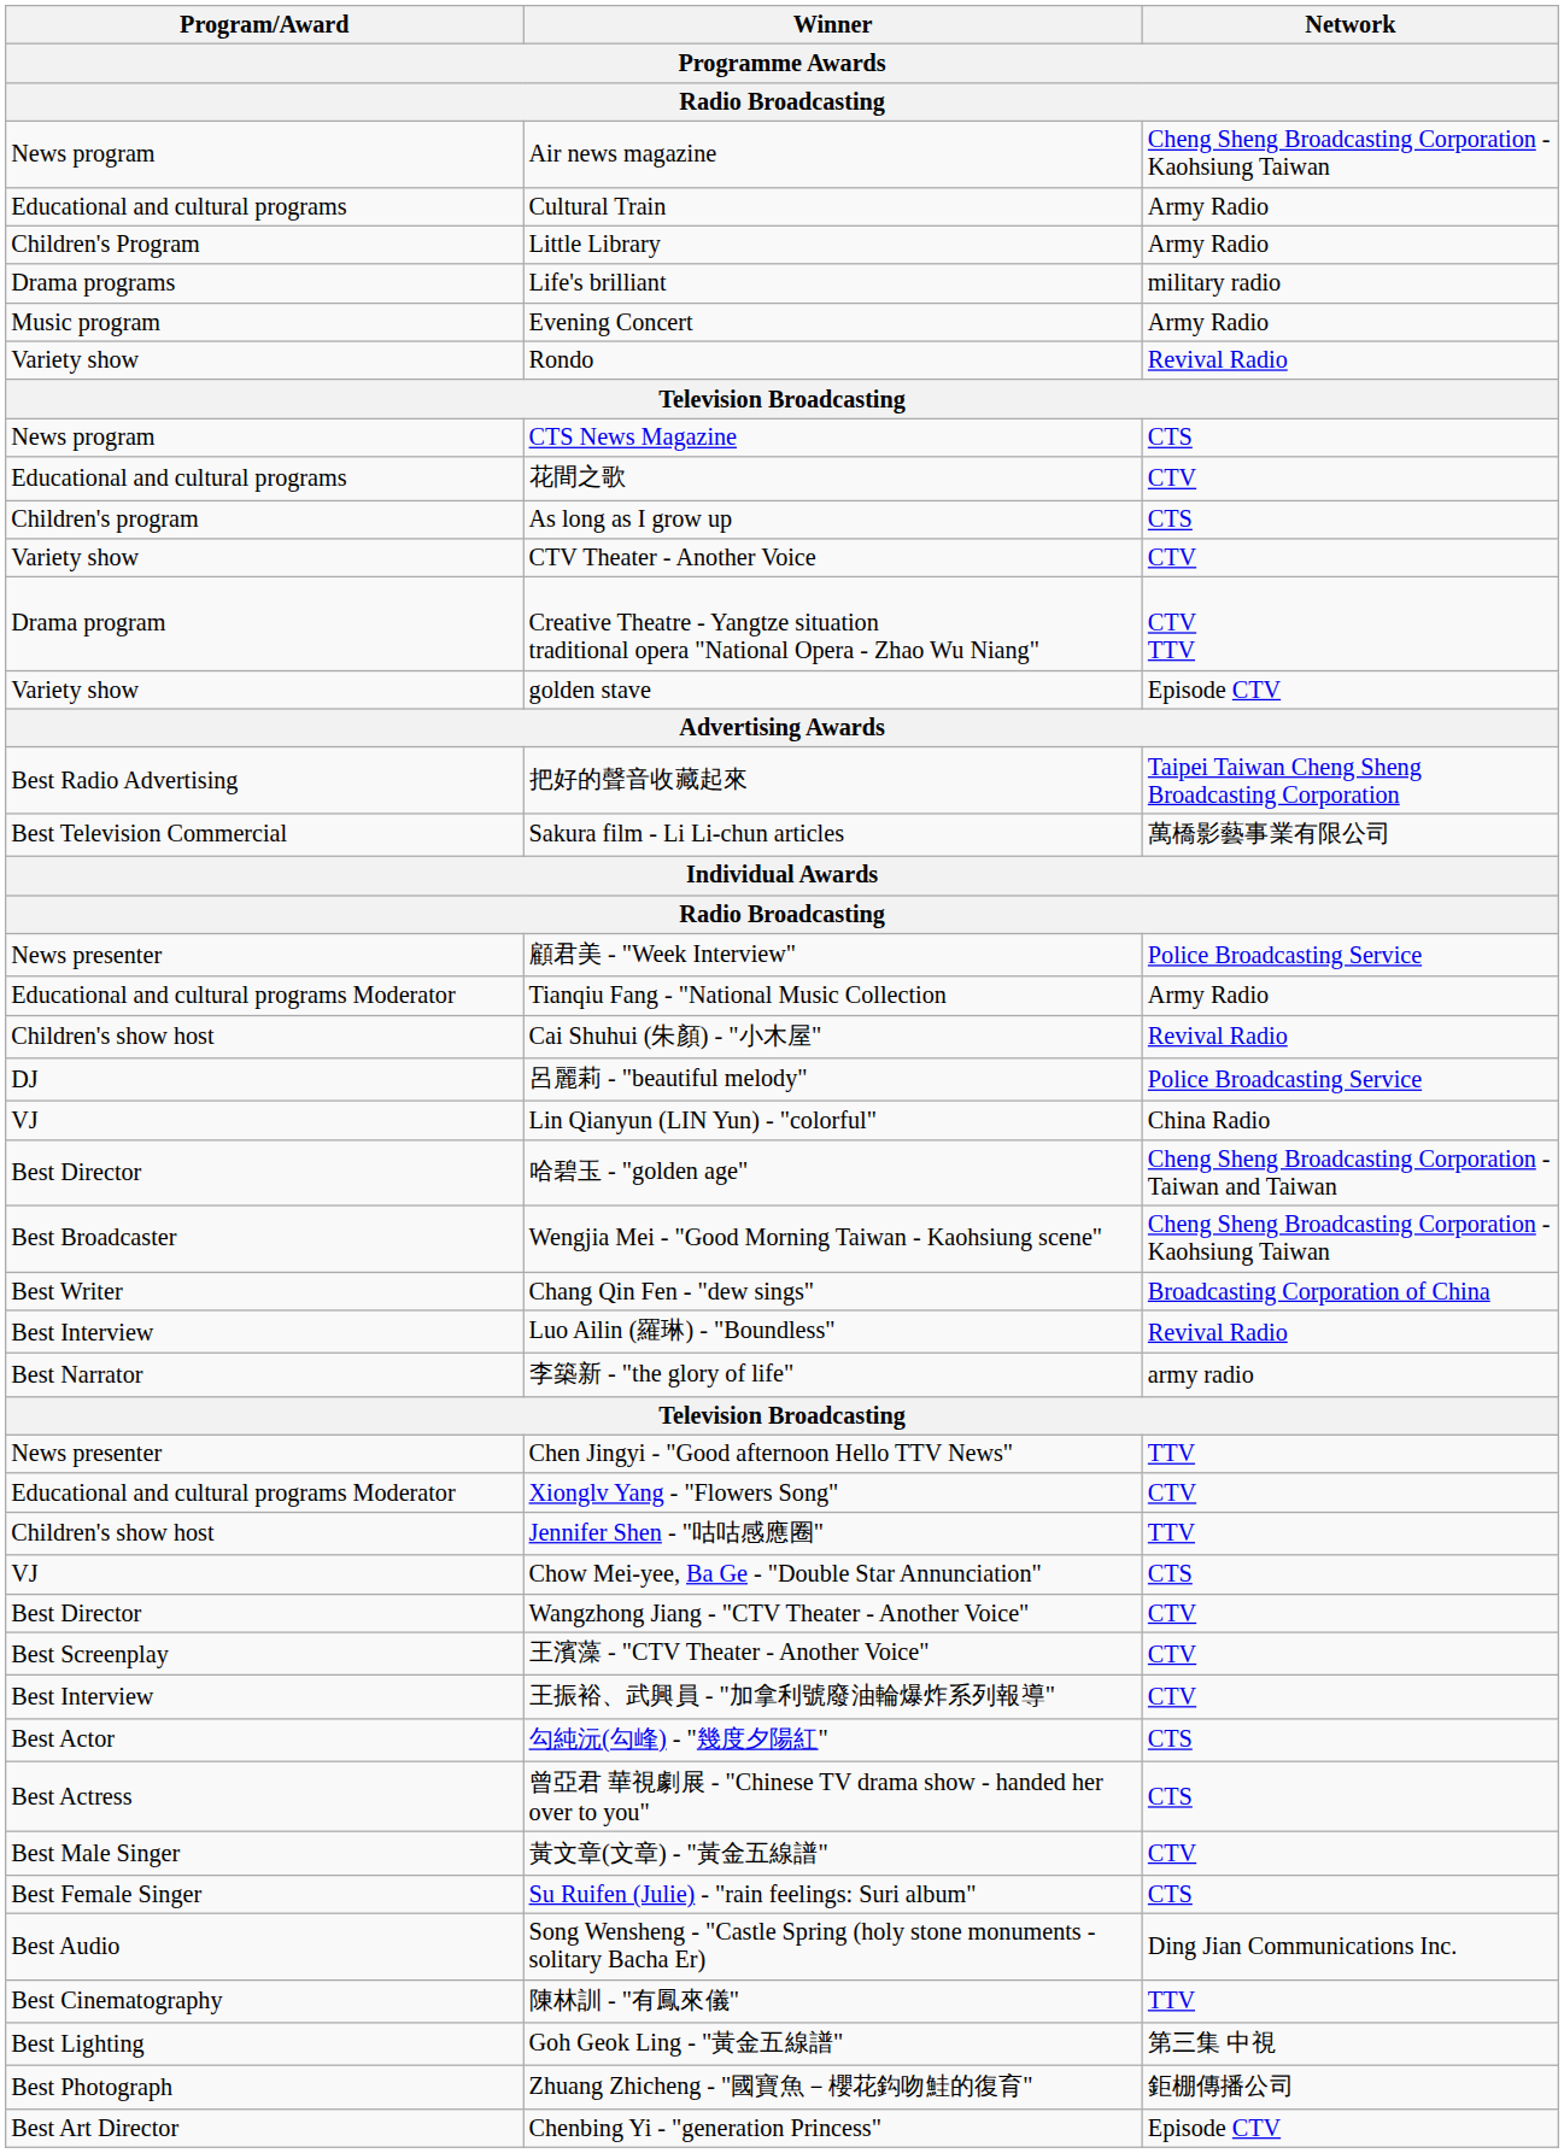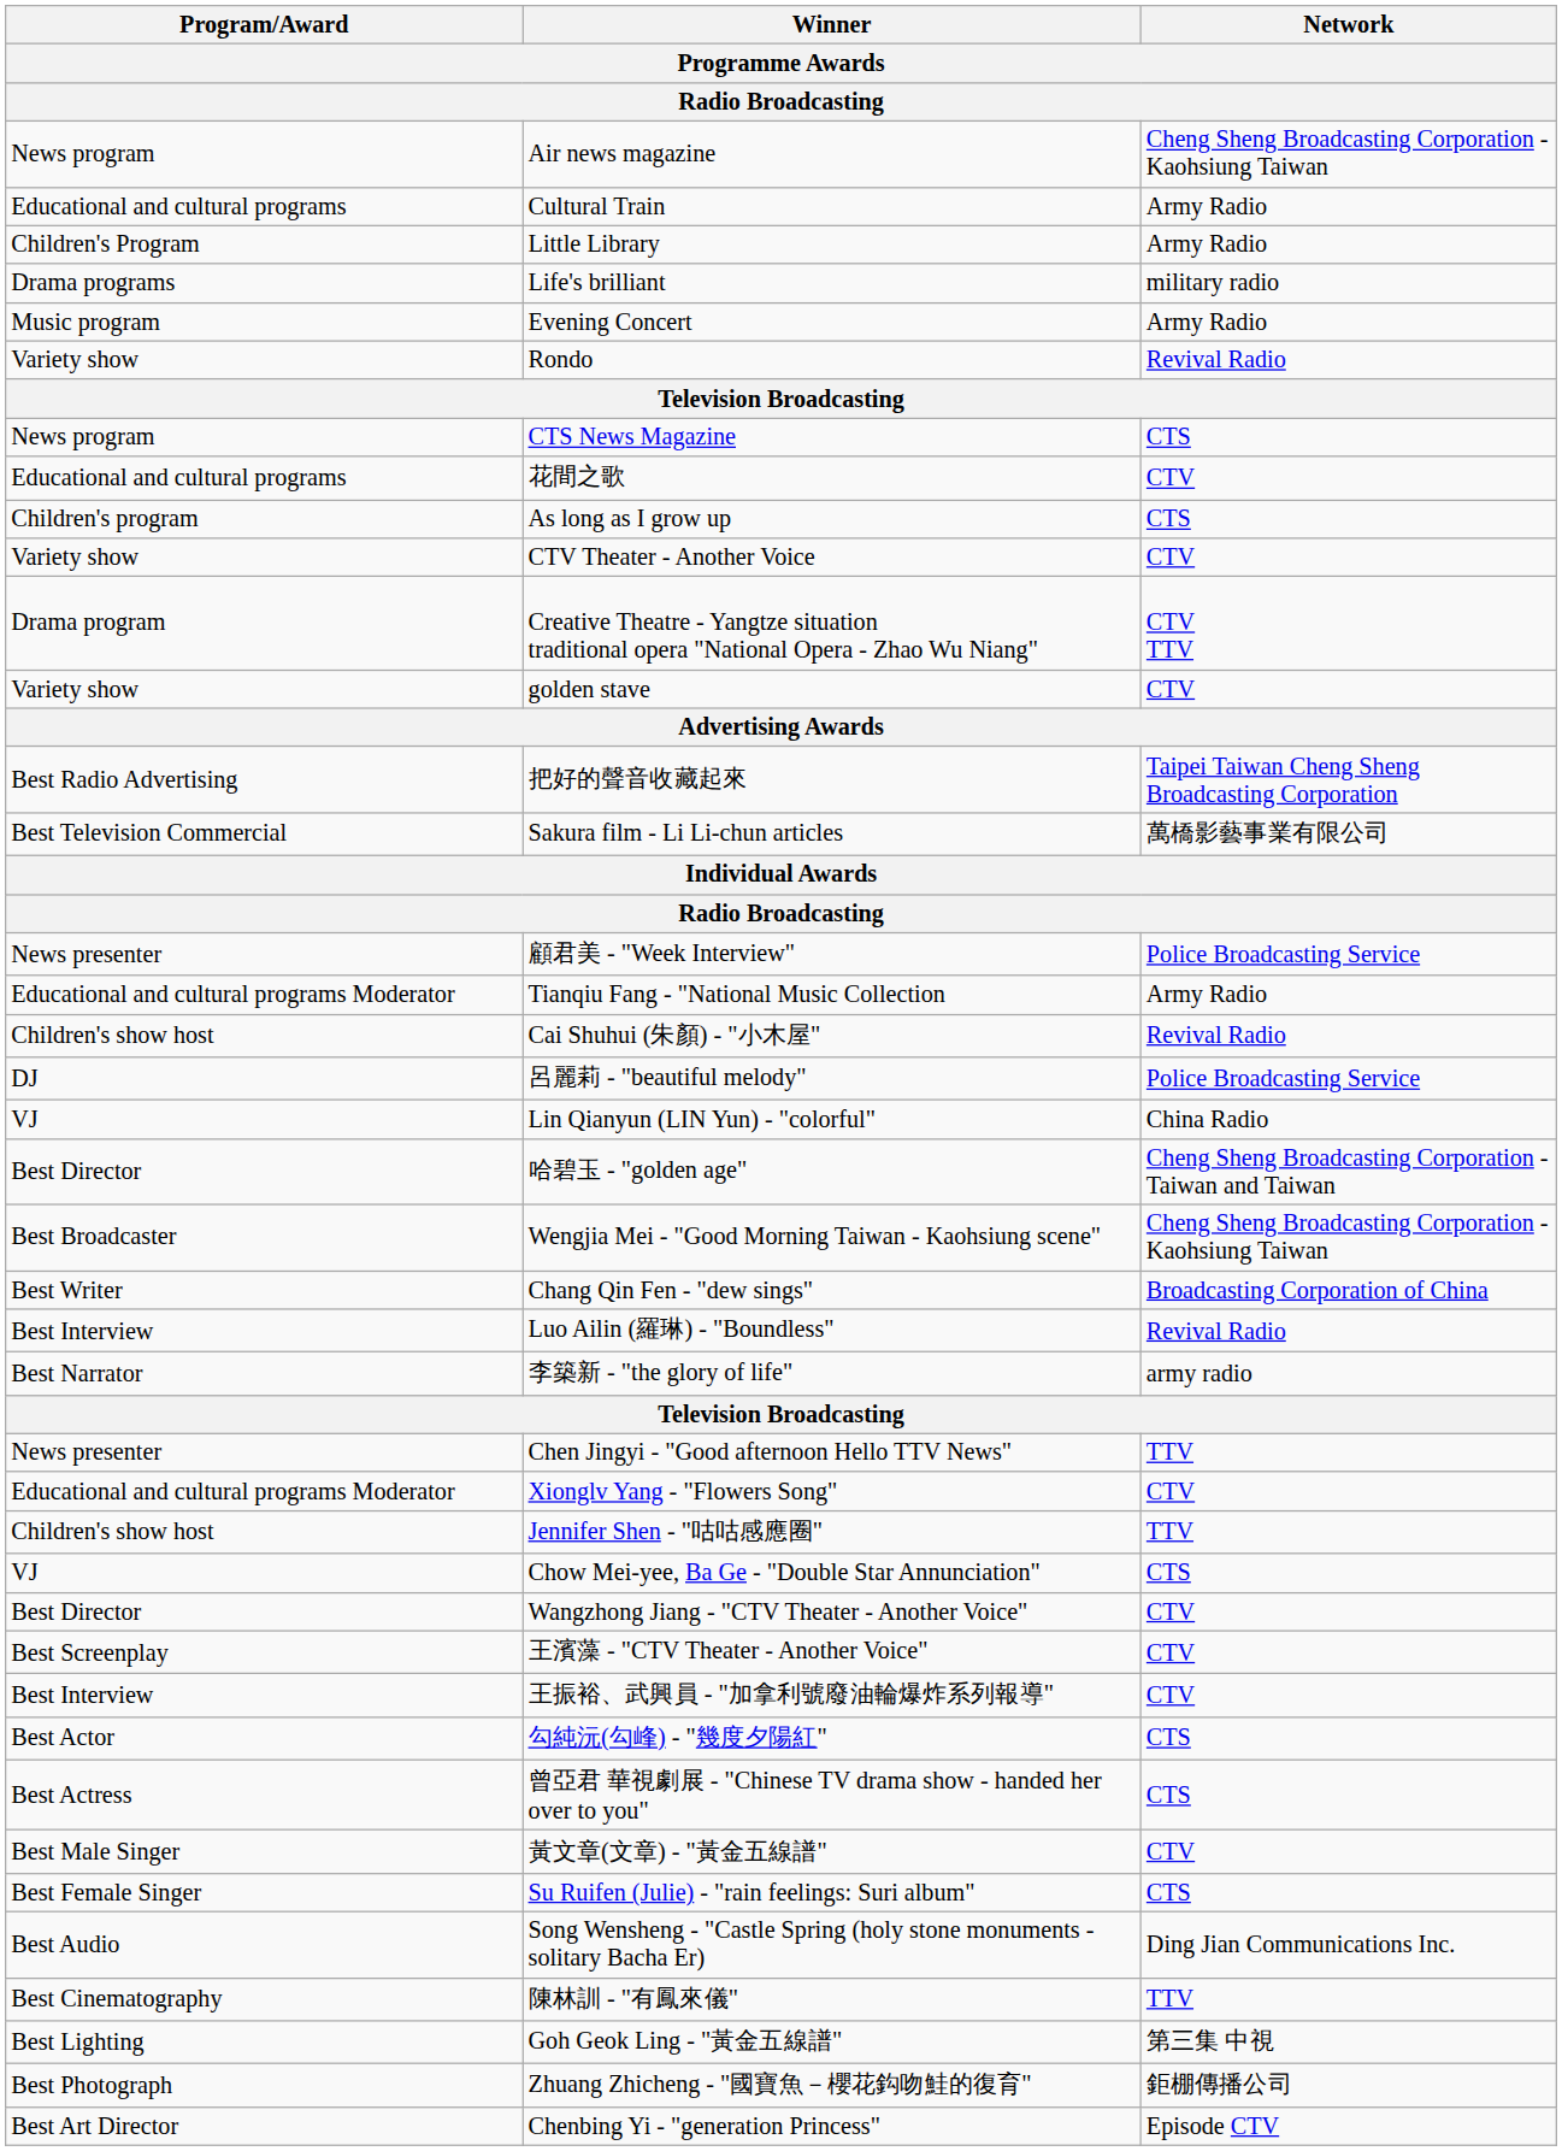golden stave | Network: Episode CTV -> CTV
